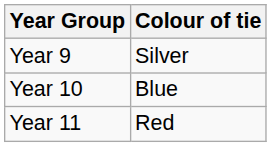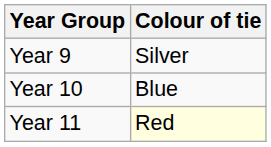Year 11 | Colour of tie: no background -> lightyellow background
